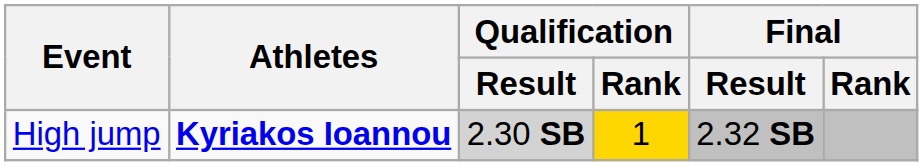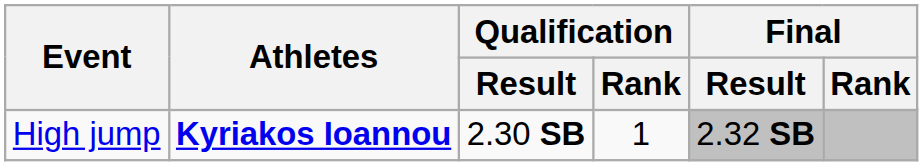High jump | Qualification / Result: lightgrey background -> no background
High jump | Qualification / Rank: gold background -> no background
